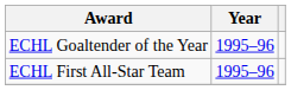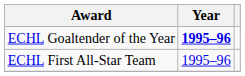ECHL Goaltender of the Year | Year: normal -> bold
